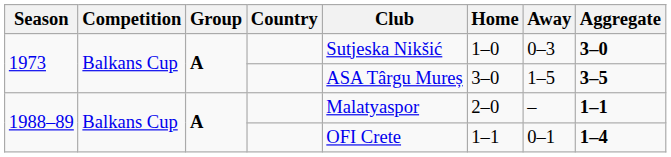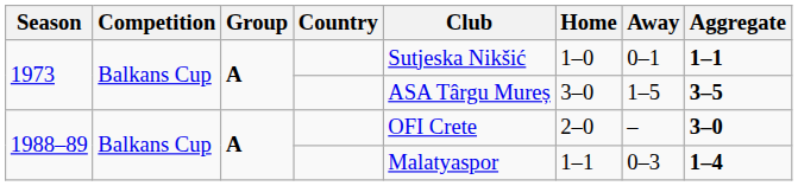row 2 | Away: 0–3 -> 0–1
row 2 | Aggregate: 3–0 -> 1–1
row 4 | Club: Malatyaspor -> OFI Crete
row 4 | Aggregate: 1–1 -> 3–0
row 5 | Club: OFI Crete -> Malatyaspor
row 5 | Away: 0–1 -> 0–3
